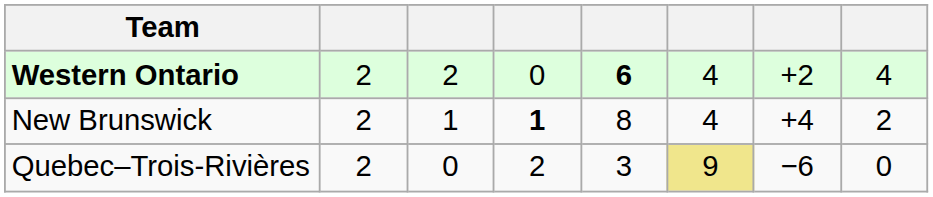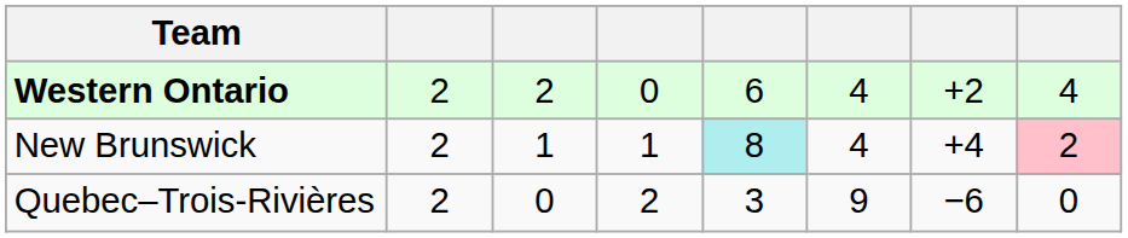Western Ontario | column 5: bold -> normal
New Brunswick | column 4: bold -> normal
New Brunswick | column 5: no background -> paleturquoise background
New Brunswick | column 8: no background -> pink background
Quebec–Trois-Rivières | column 6: khaki background -> no background
